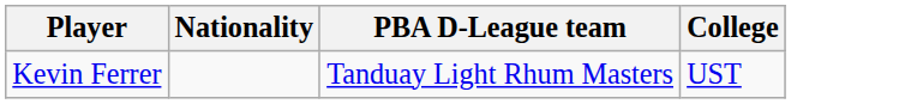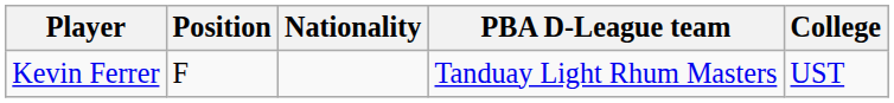+ column: Position | F
